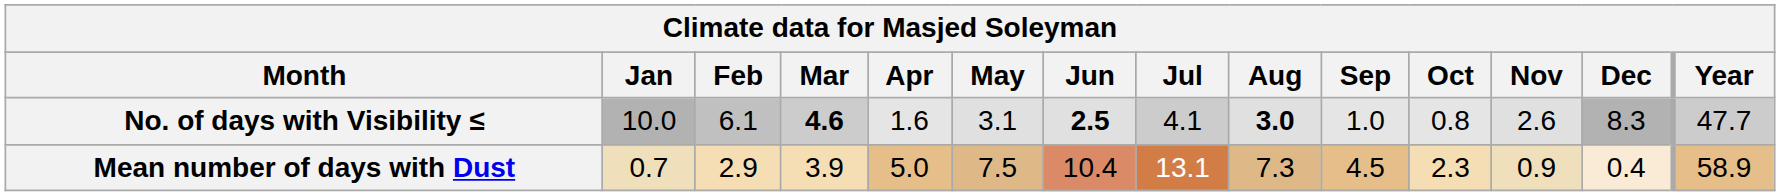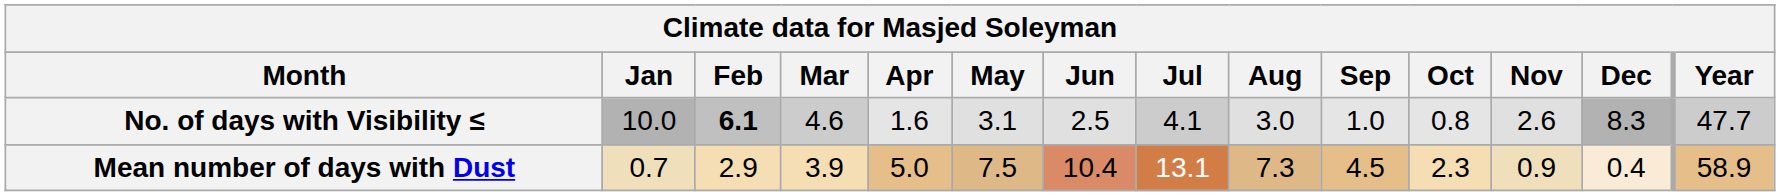No. of days with Visibility ≤ | Feb: normal -> bold
No. of days with Visibility ≤ | Mar: bold -> normal
No. of days with Visibility ≤ | Jun: bold -> normal
No. of days with Visibility ≤ | Aug: bold -> normal
